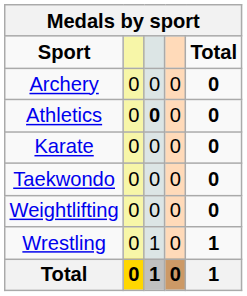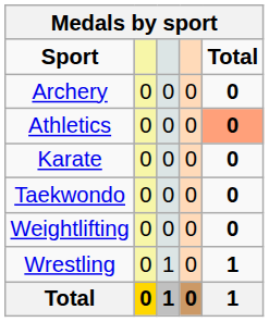Athletics | column 3: bold -> normal
Athletics | Total: no background -> lightsalmon background
